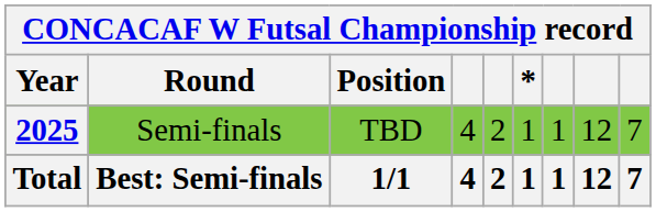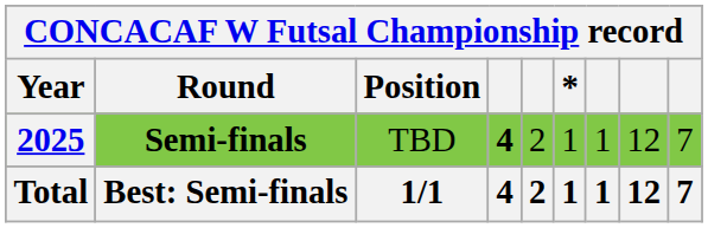2025 | Round: normal -> bold
2025 | column 4: normal -> bold
